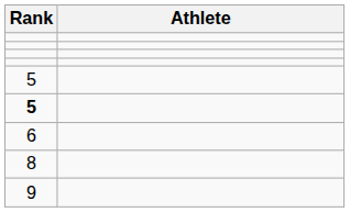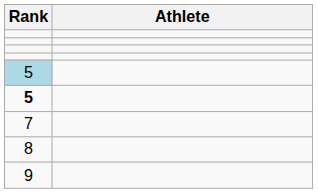row 6 | Rank: no background -> lightblue background
row 8 | Rank: 6 -> 7
